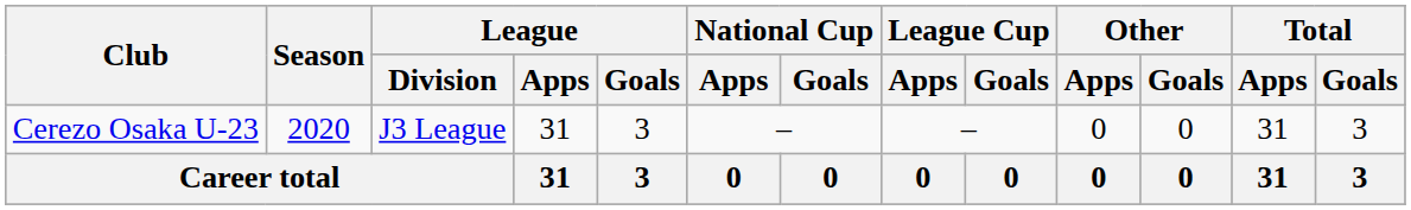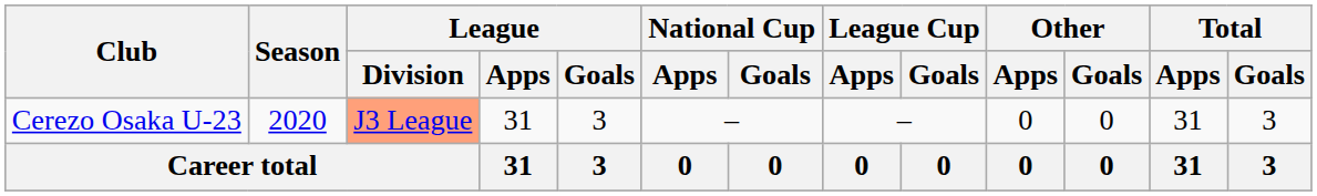Cerezo Osaka U-23 | League / Division: no background -> lightsalmon background
